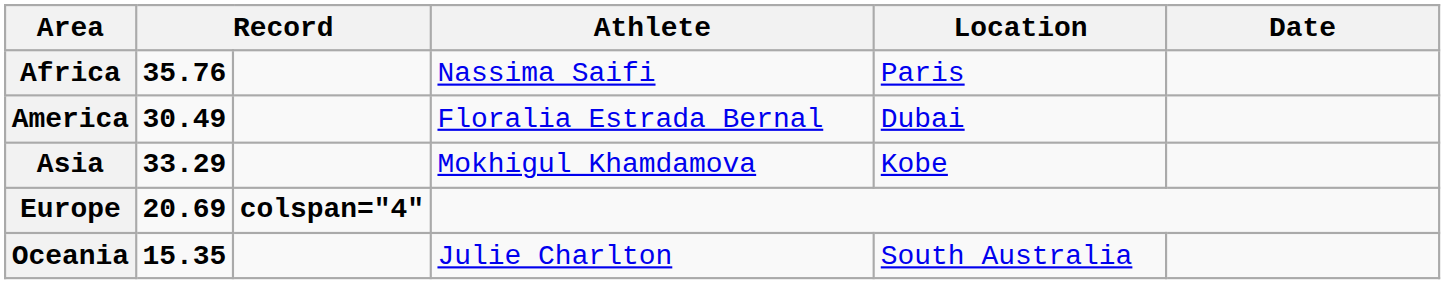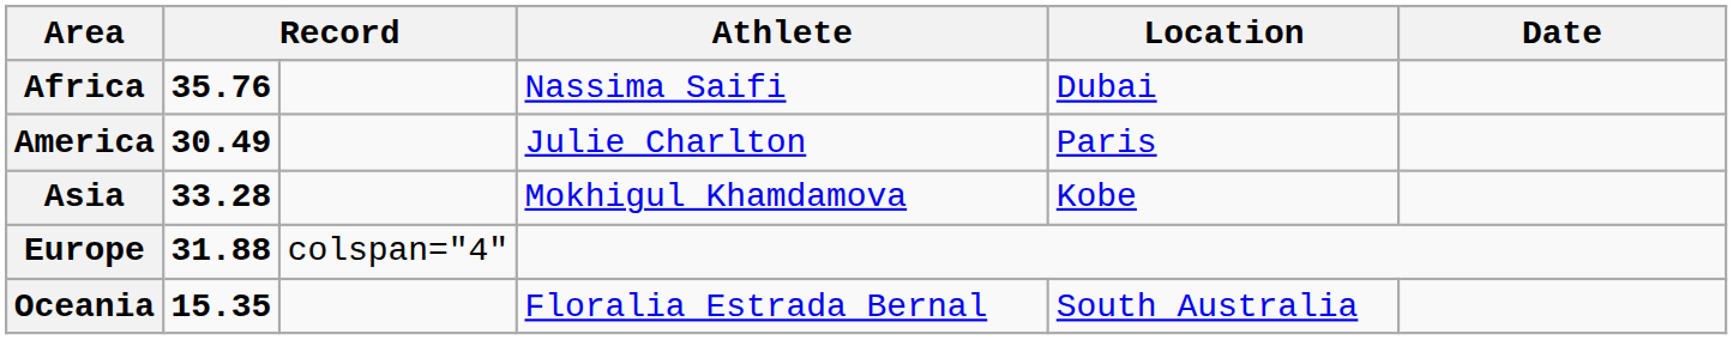Africa | Location: Paris -> Dubai
America | Athlete: Floralia Estrada Bernal -> Julie Charlton
America | Location: Dubai -> Paris
Asia | column 2: 33.29 -> 33.28
Europe | column 2: 20.69 -> 31.88
Europe | column 3: bold -> normal
Oceania | Athlete: Julie Charlton -> Floralia Estrada Bernal
